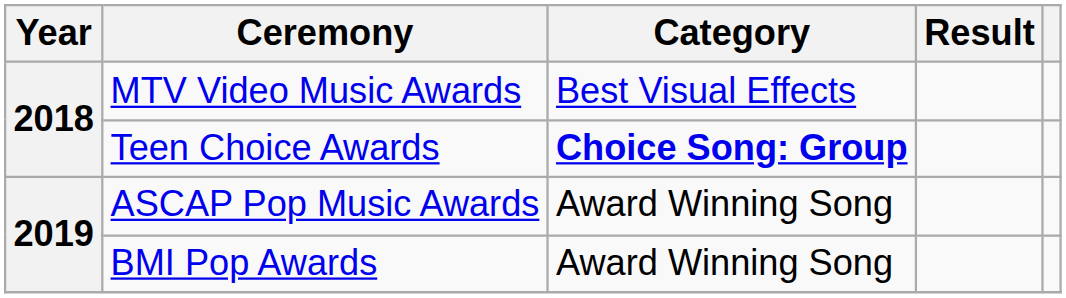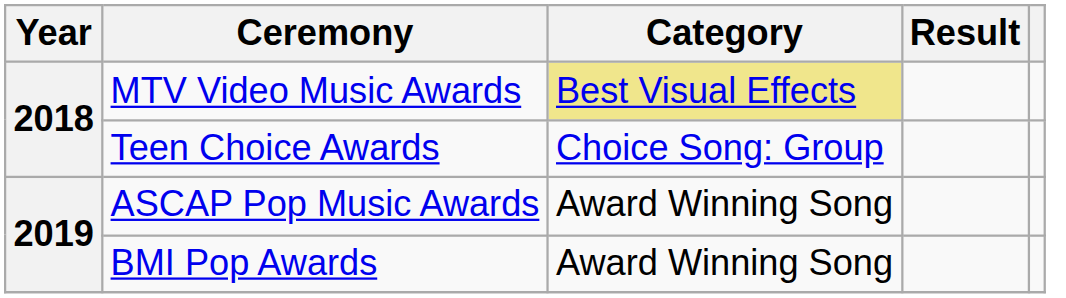MTV Video Music Awards | Category: no background -> khaki background
Teen Choice Awards | Category: bold -> normal
